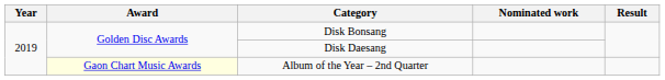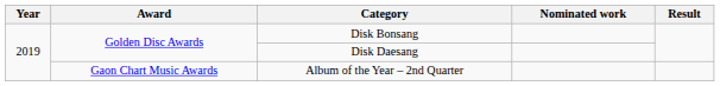Album of the Year – 2nd Quarter | Award: lightyellow background -> no background
